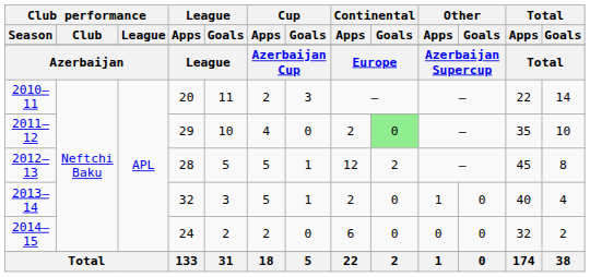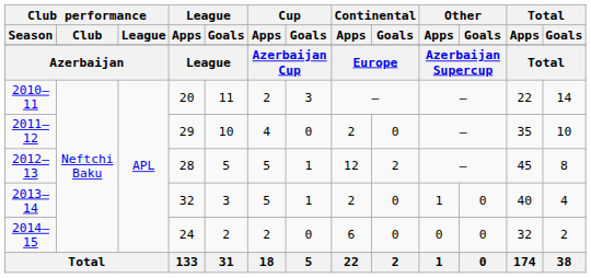2011–12 | Continental / Goals: lightgreen background -> no background
